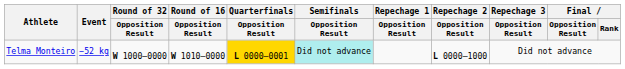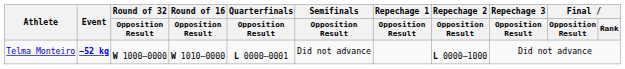Telma Monteiro | Event: normal -> bold
Telma Monteiro | Quarterfinals / Opposition Result: gold background -> no background
Telma Monteiro | Semifinals / Opposition Result: paleturquoise background -> no background
